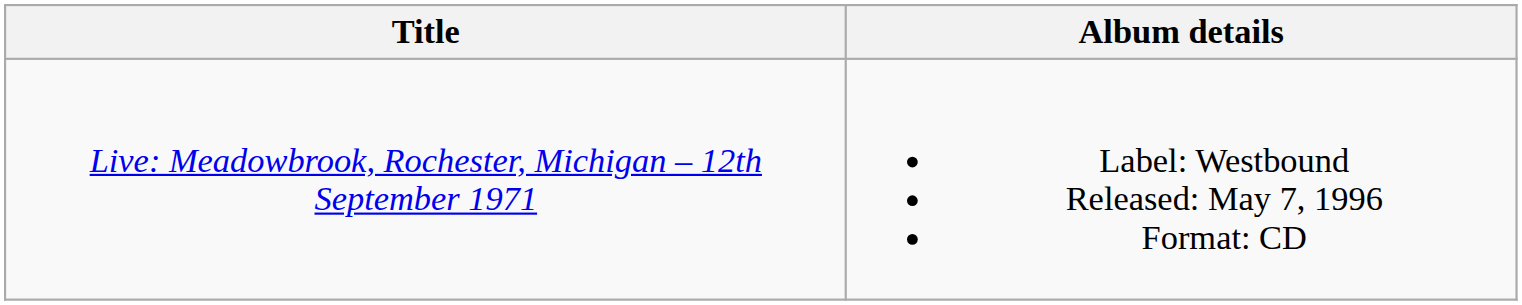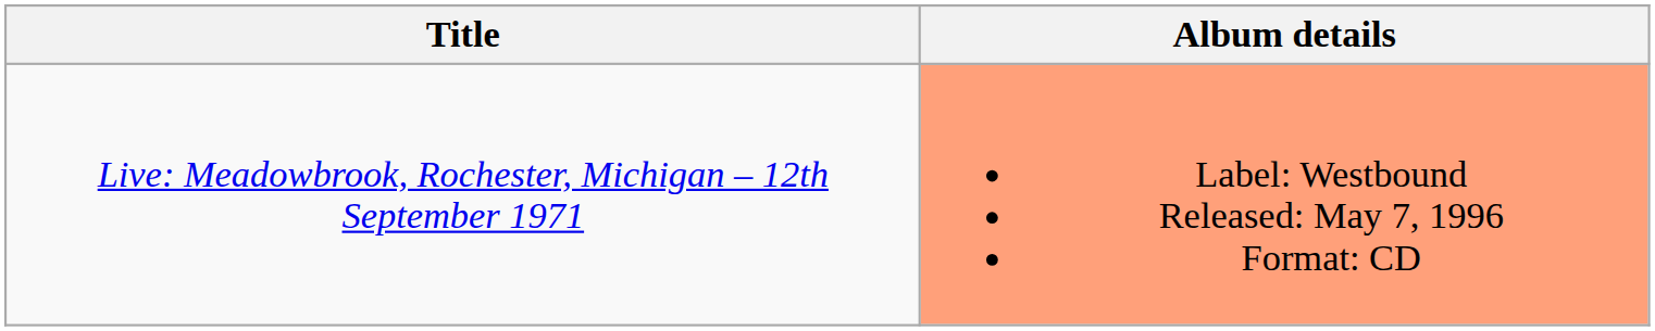Live: Meadowbrook, Rochester, Michigan – 12th September 1971 | Album details: no background -> lightsalmon background
